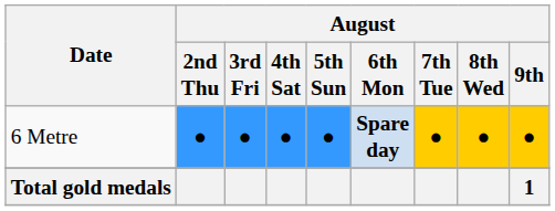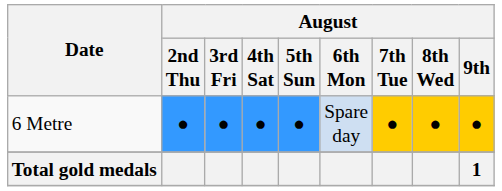6 Metre | August / 6th Mon: bold -> normal
